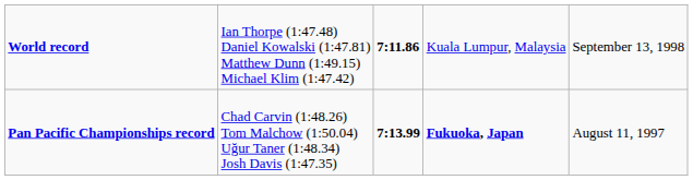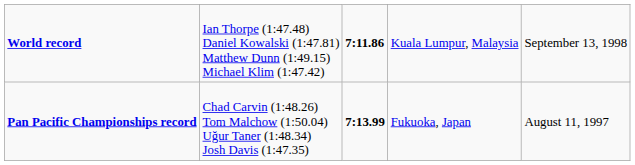Pan Pacific Championships record | column 4: bold -> normal
